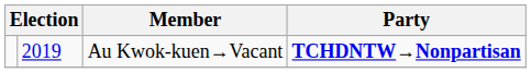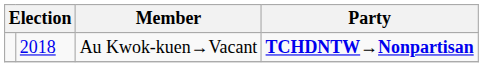Au Kwok-kuen→Vacant | column 2: 2019 -> 2018
